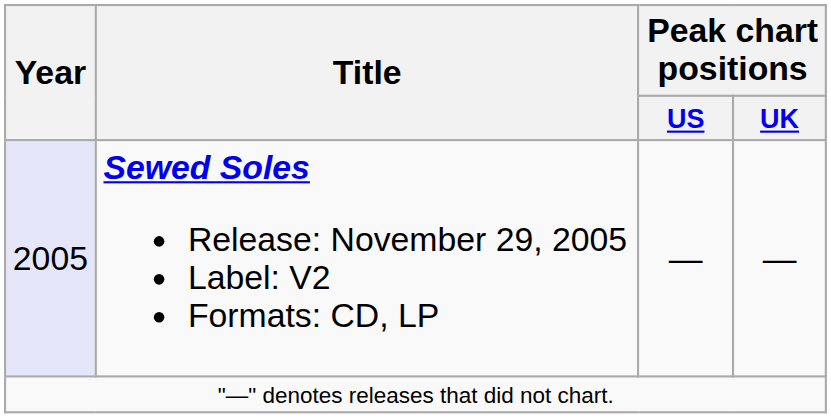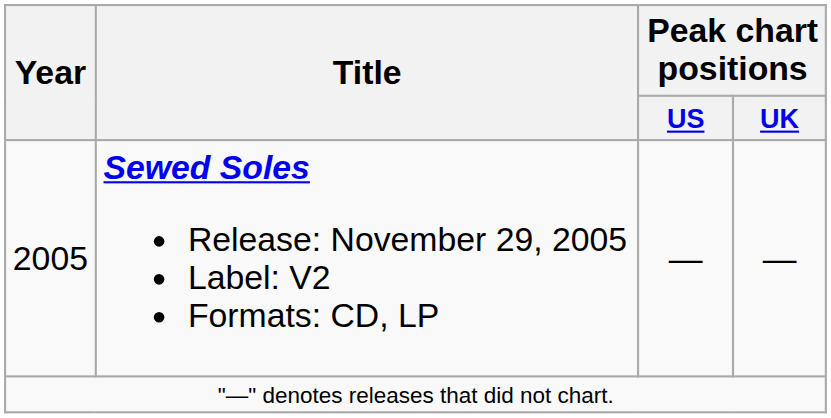2005 | Year: lavender background -> no background
